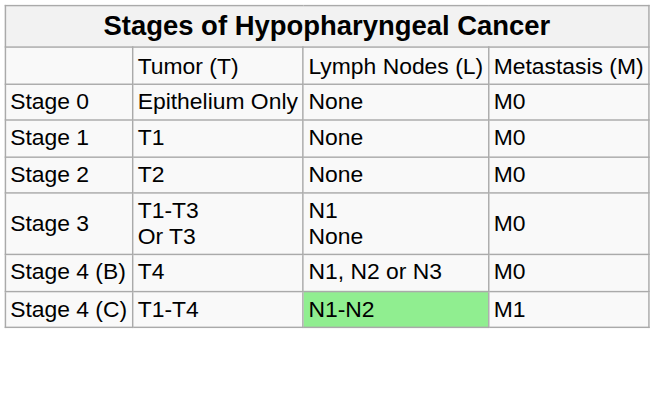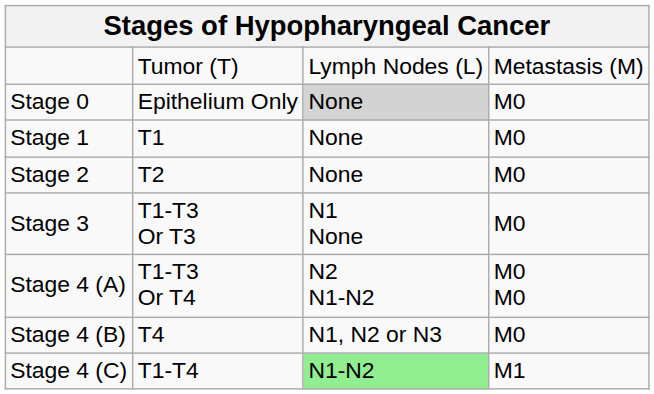Stage 0 | column 3: no background -> lightgrey background
+ row: Stage 4 (A) | T1-T3 Or T4 | N2 N1-N2 | M0 M0
